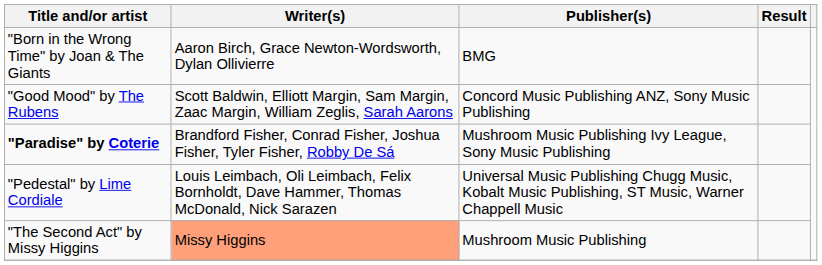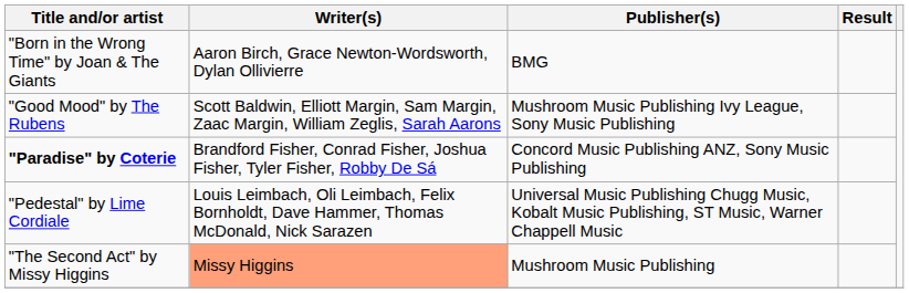"Good Mood" by The Rubens | Publisher(s): Concord Music Publishing ANZ, Sony Music Publishing -> Mushroom Music Publishing Ivy League, Sony Music Publishing
"Paradise" by Coterie | Publisher(s): Mushroom Music Publishing Ivy League, Sony Music Publishing -> Concord Music Publishing ANZ, Sony Music Publishing
